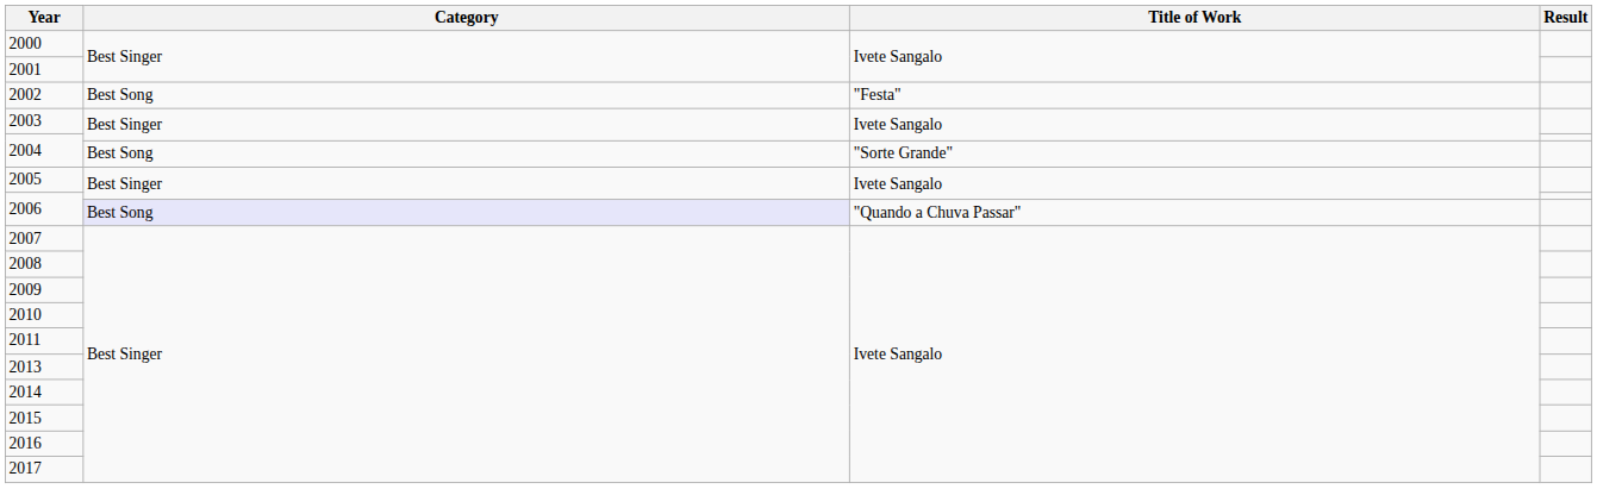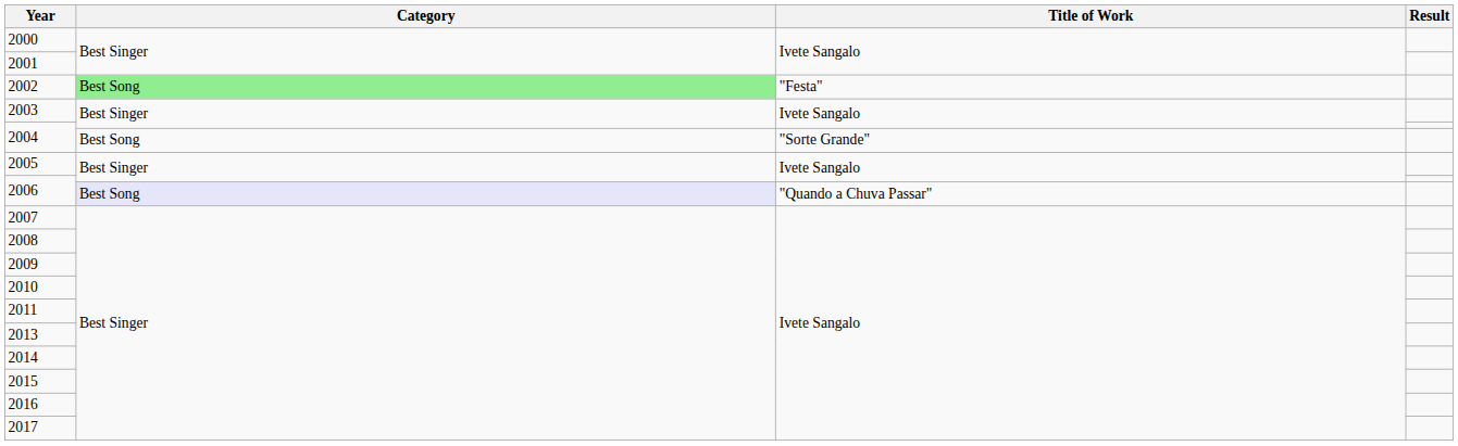2002 | Category: no background -> lightgreen background
